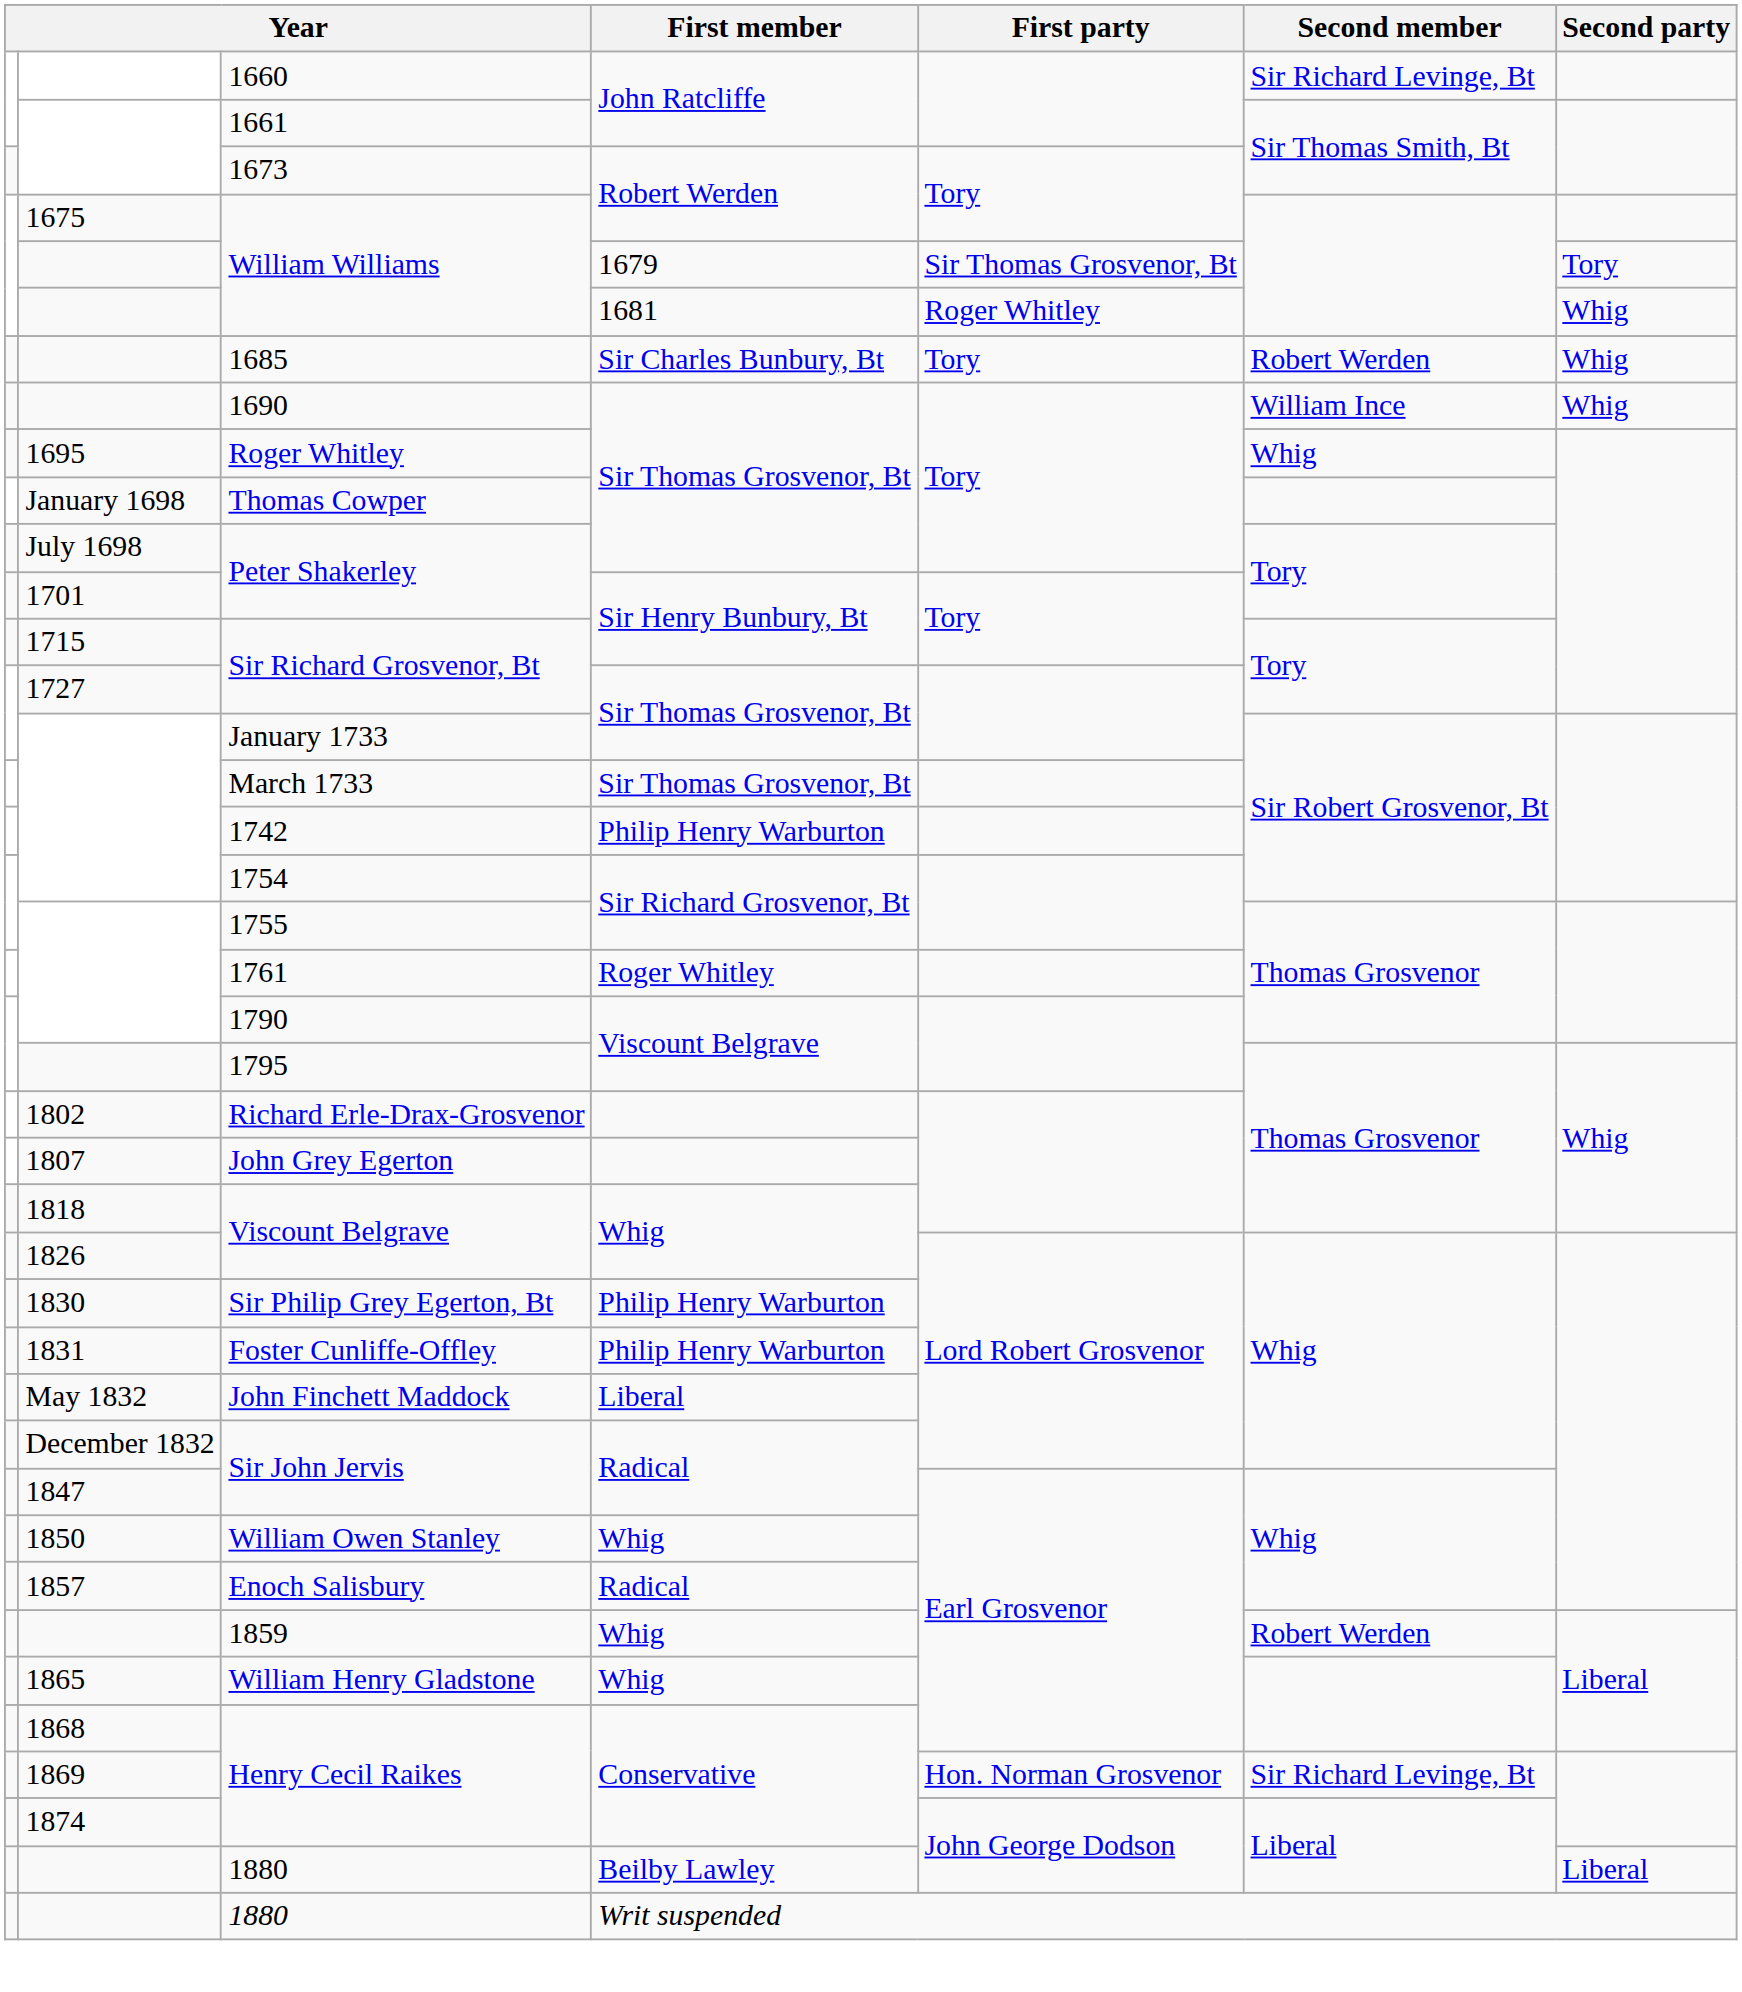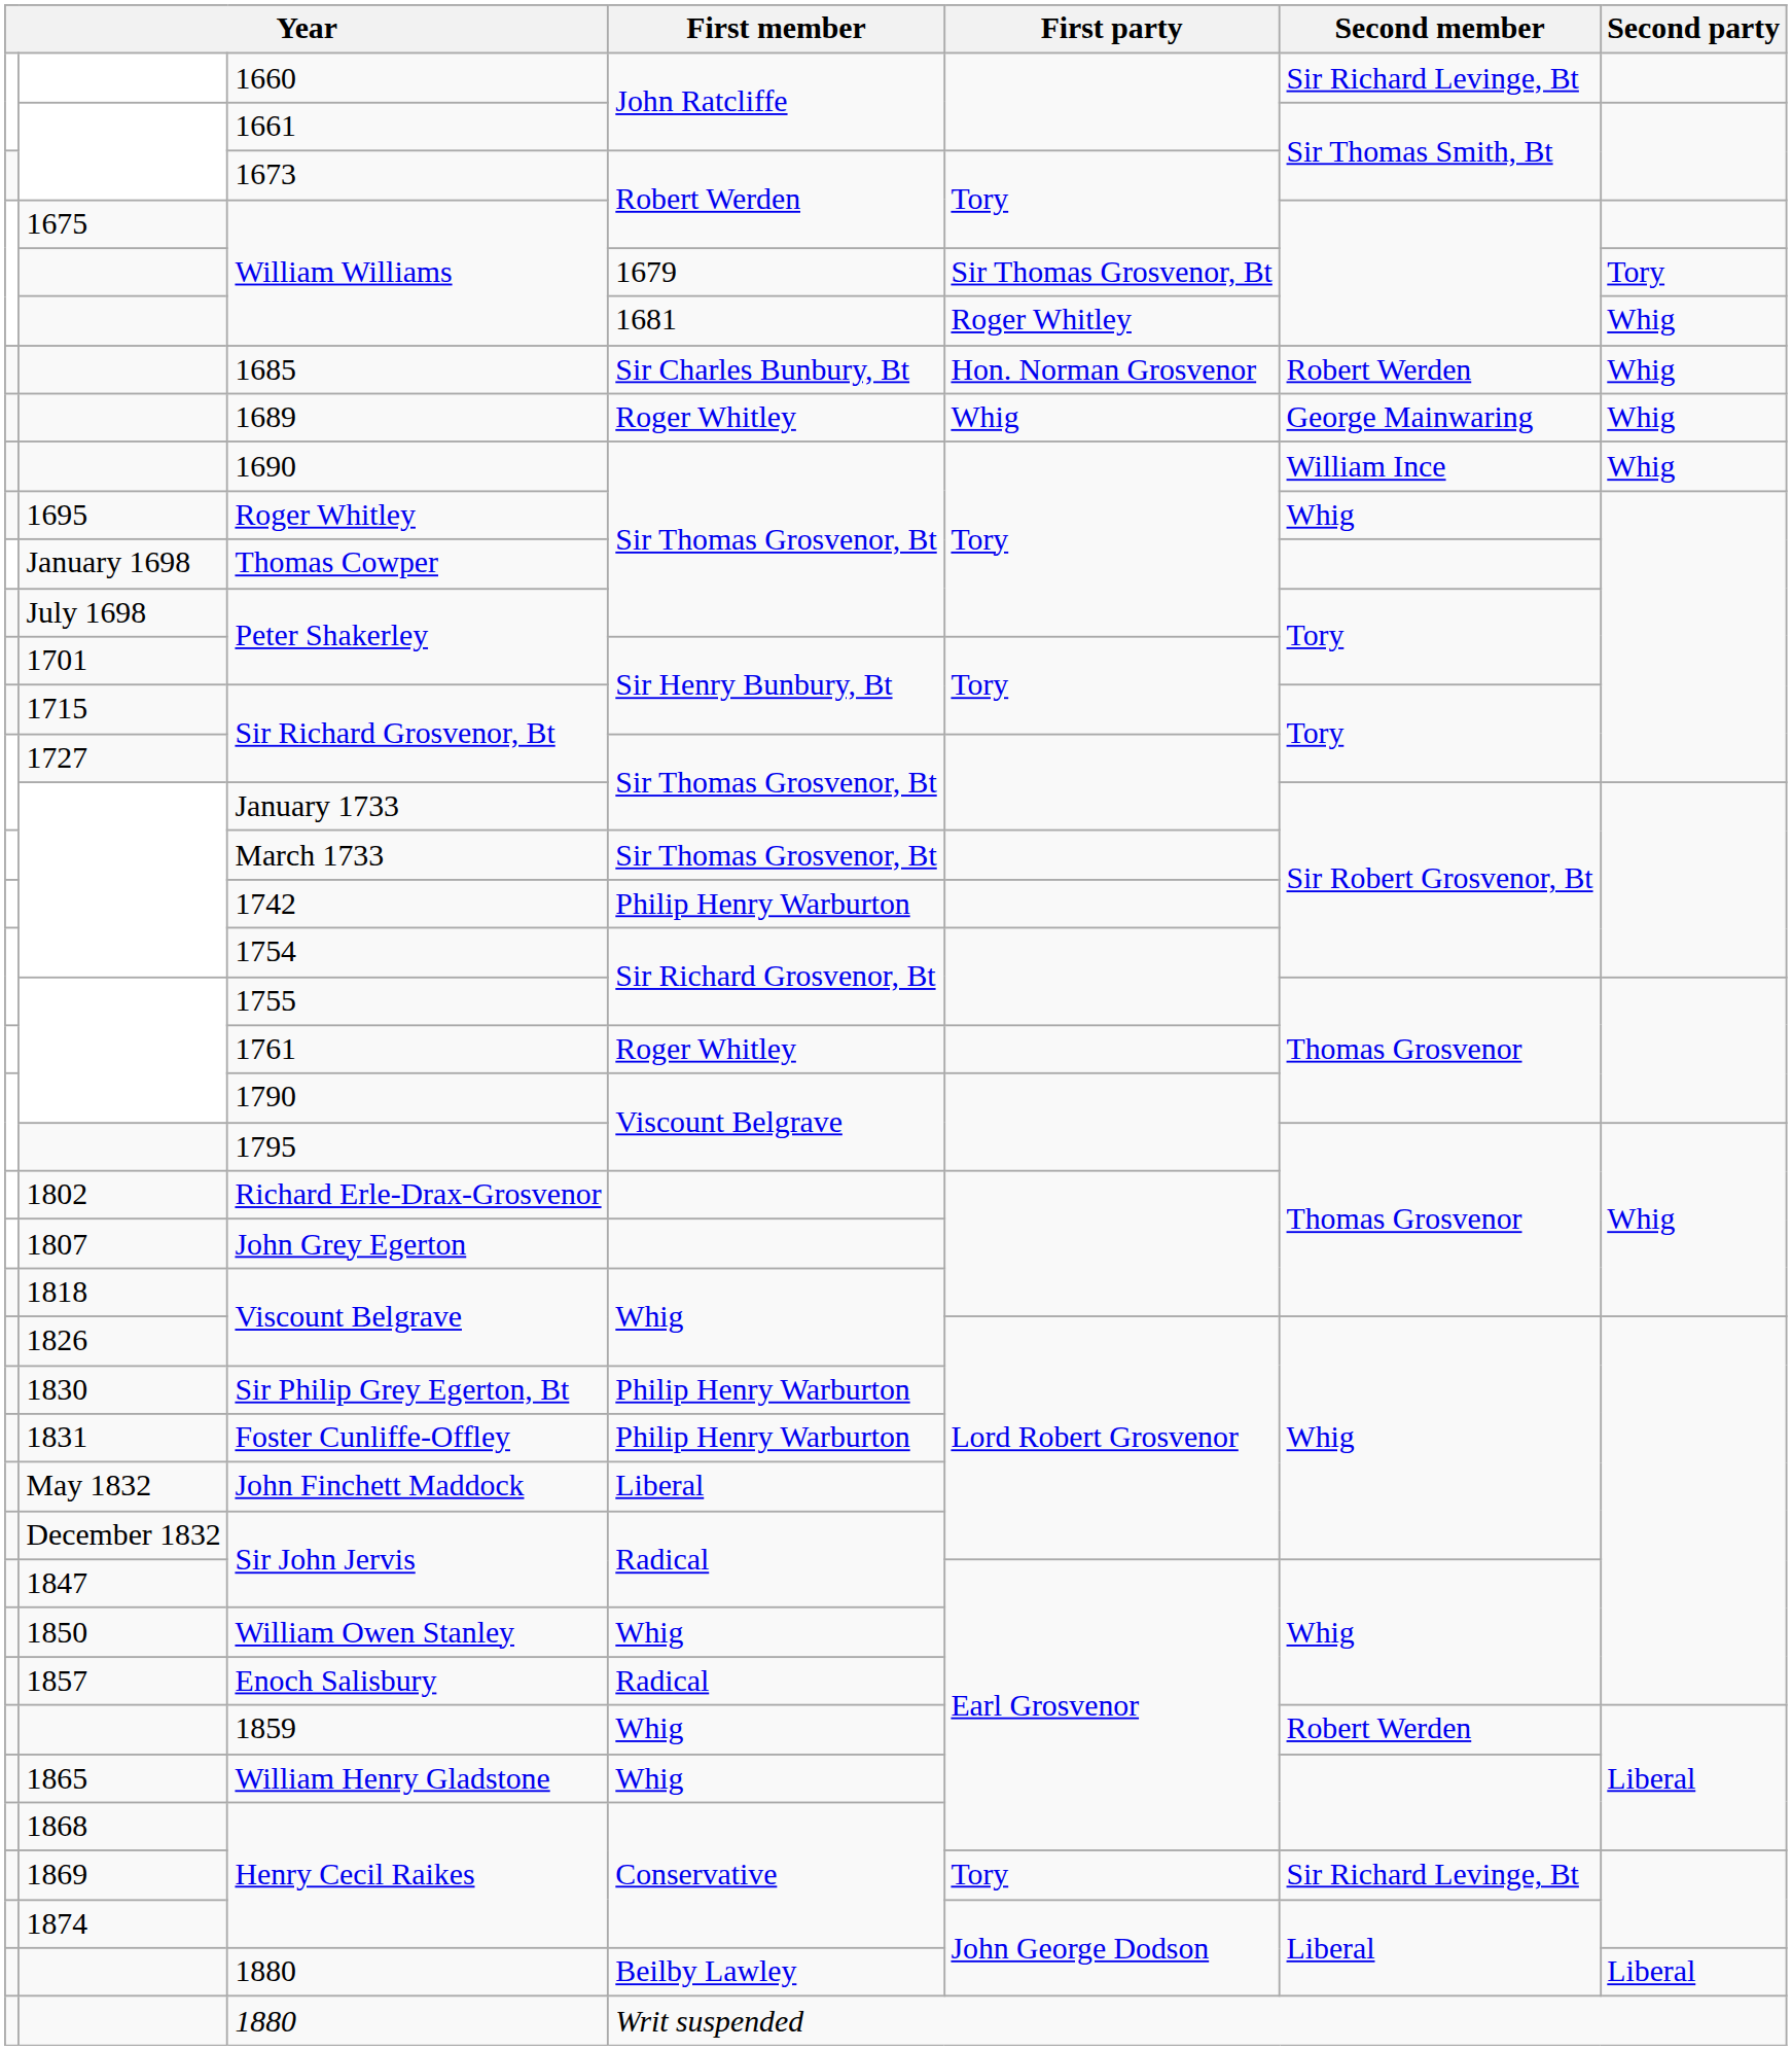1685 | First party: Tory -> Hon. Norman Grosvenor
+ row: 1689 | Roger Whitley | Whig | George Mainwaring | Whig
1869 / Henry Cecil Raikes | First party: Hon. Norman Grosvenor -> Tory
